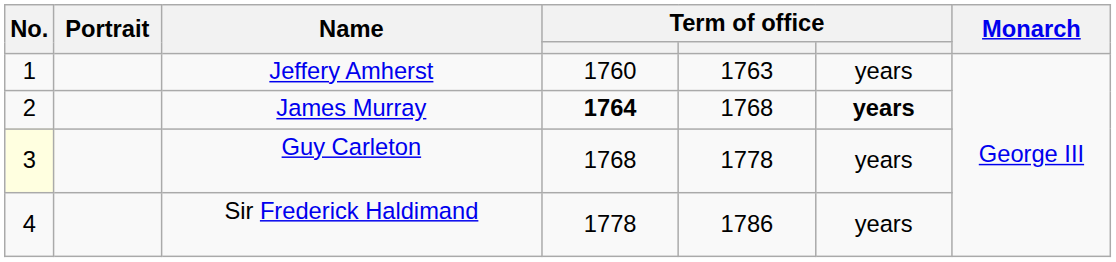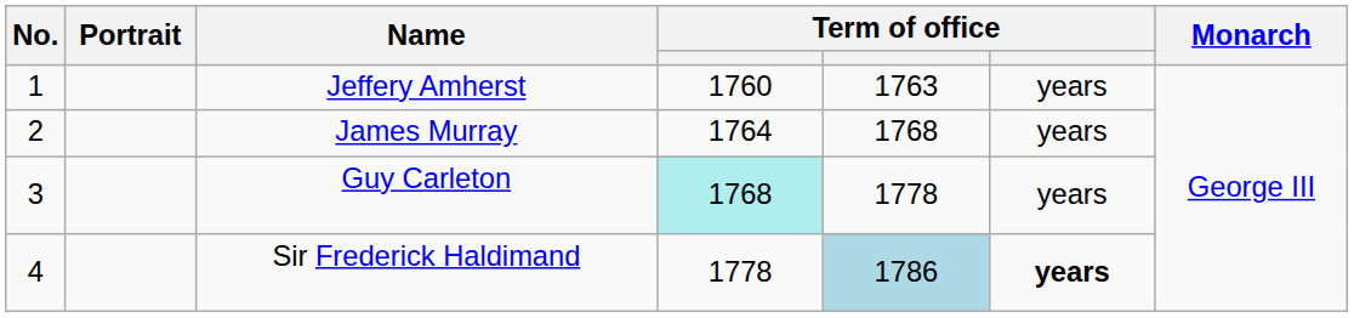James Murray | column 4: bold -> normal
James Murray | column 6: bold -> normal
Guy Carleton | No.: lightyellow background -> no background
Guy Carleton | column 4: no background -> paleturquoise background
Sir Frederick Haldimand | column 5: no background -> lightblue background
Sir Frederick Haldimand | column 6: normal -> bold
